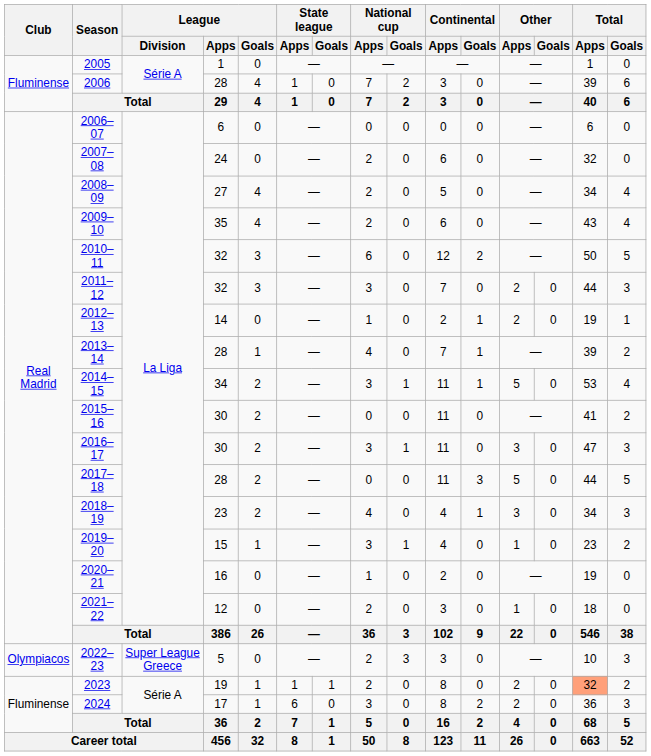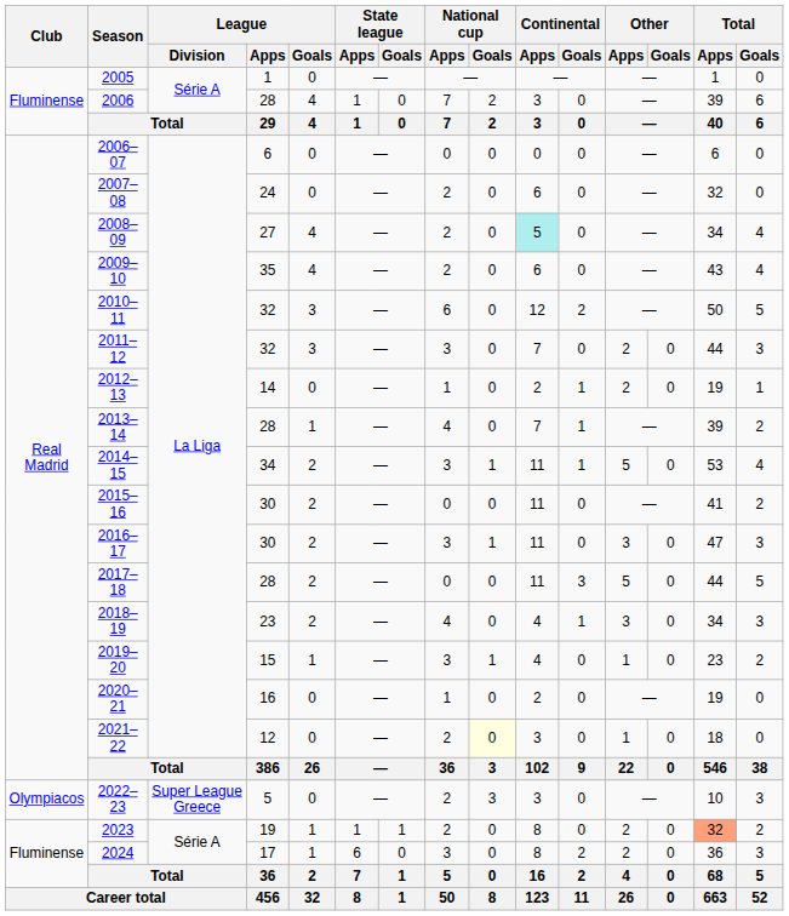2008–09 | Continental / Apps: no background -> paleturquoise background
2021–22 | National cup / Goals: no background -> lightyellow background
